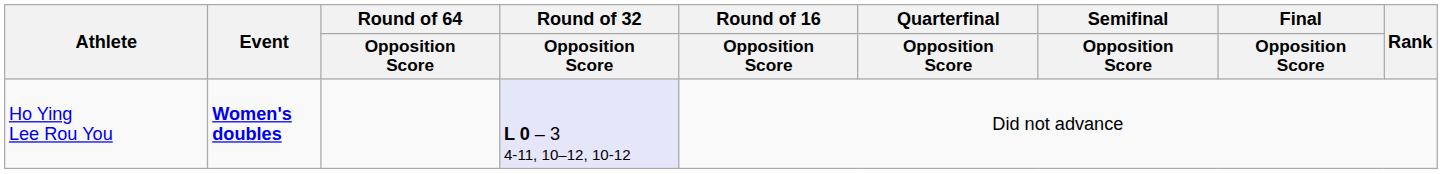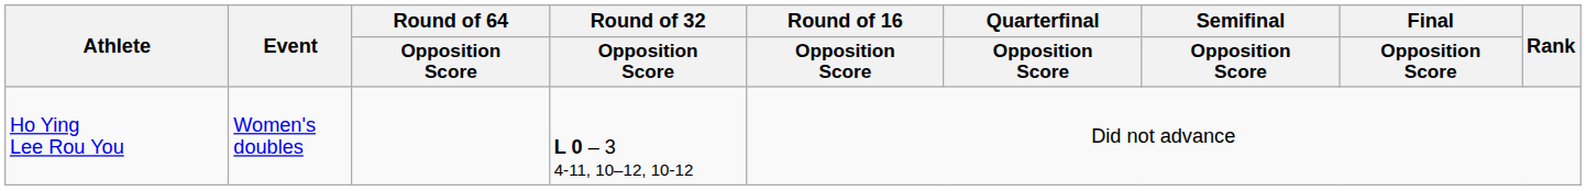Ho Ying Lee Rou You | Event: bold -> normal
Ho Ying Lee Rou You | Round of 32 / Opposition Score: lavender background -> no background
